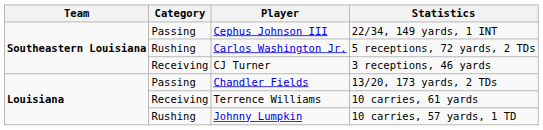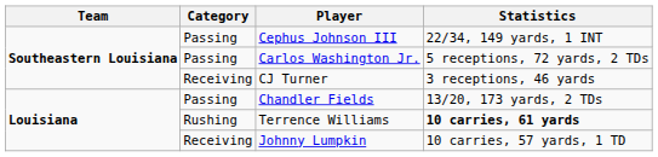Carlos Washington Jr. | Category: Rushing -> Passing
Terrence Williams | Category: Receiving -> Rushing
Terrence Williams | Statistics: normal -> bold
Johnny Lumpkin | Category: Rushing -> Receiving
